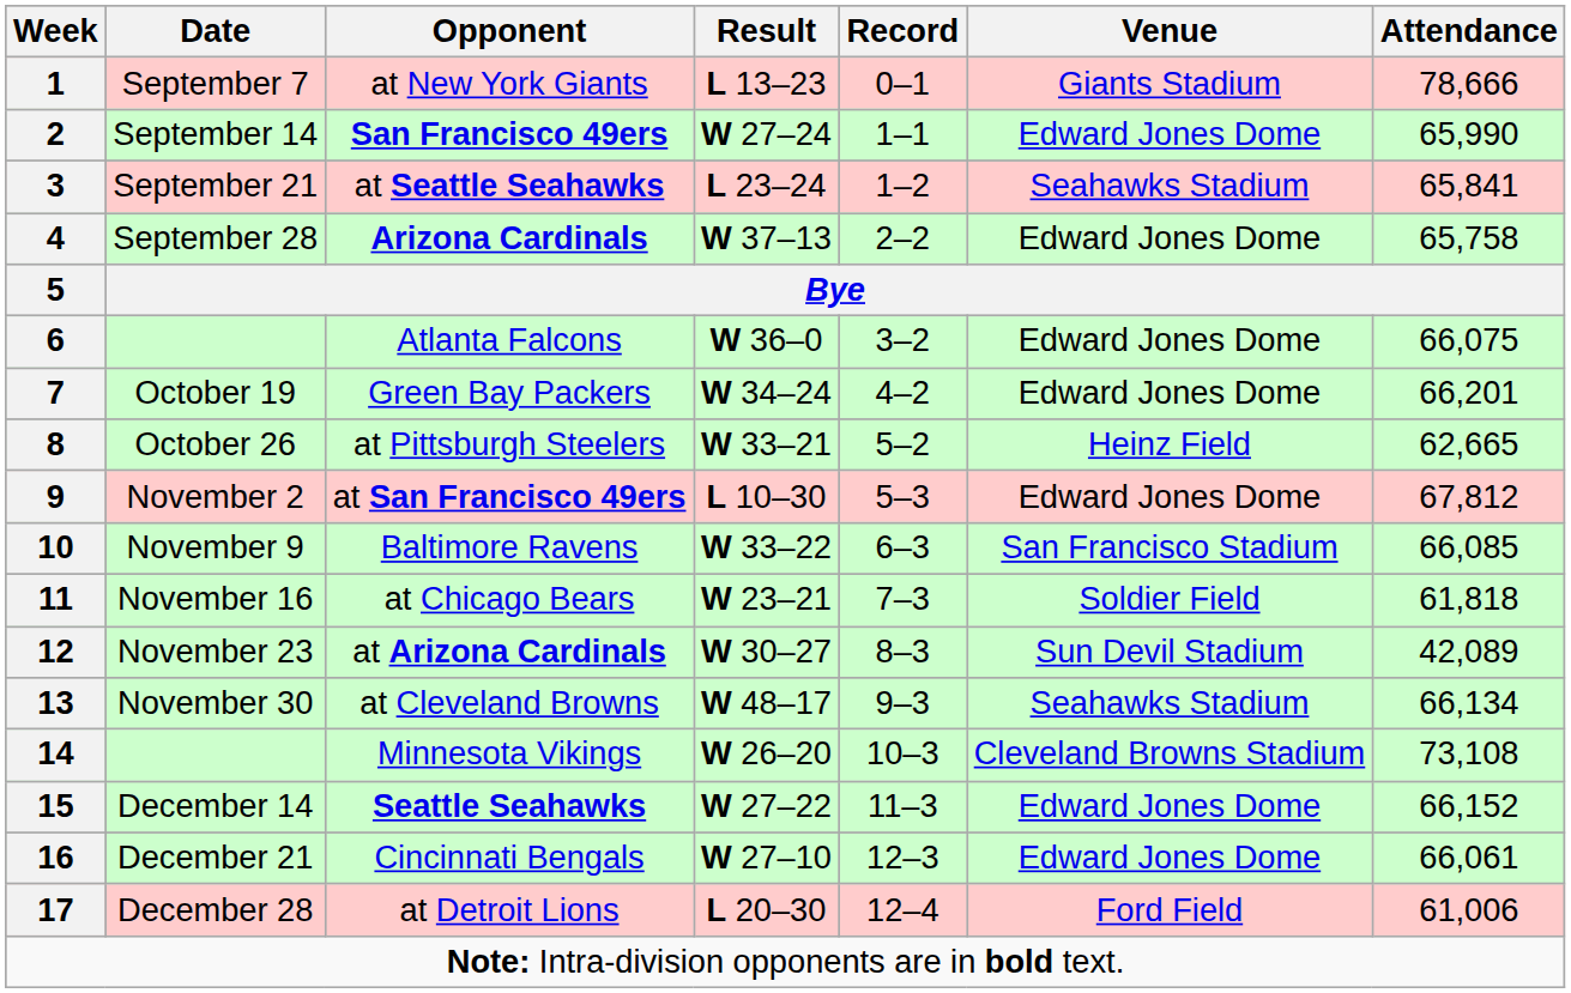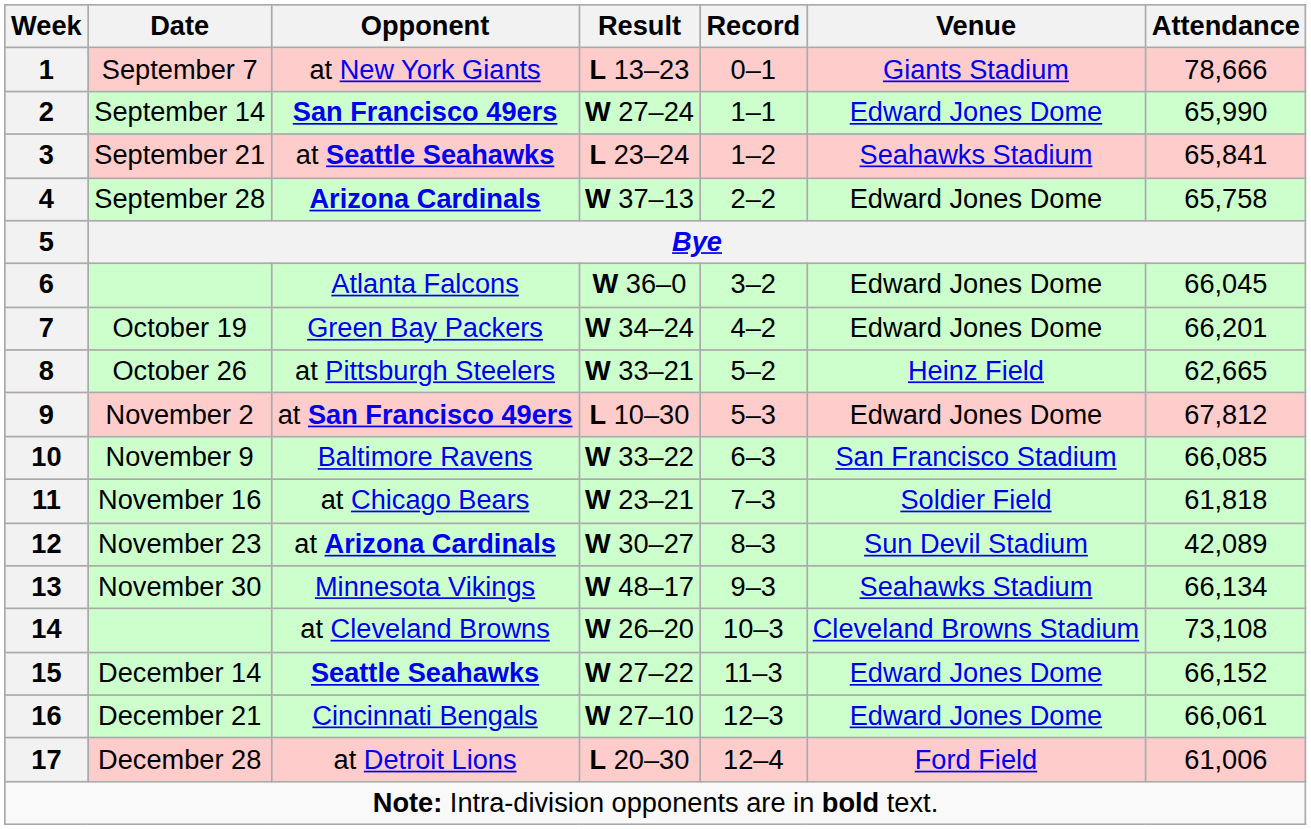6 | Attendance: 66,075 -> 66,045
13 | Opponent: at Cleveland Browns -> Minnesota Vikings
14 | Opponent: Minnesota Vikings -> at Cleveland Browns
